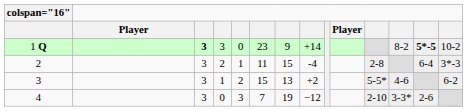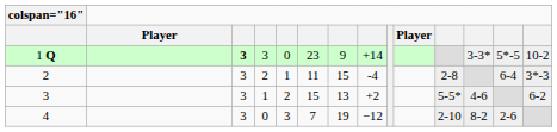1 Q | column 12: 8-2 -> 3-3*
1 Q | column 13: bold -> normal
4 | column 12: 3-3* -> 8-2
